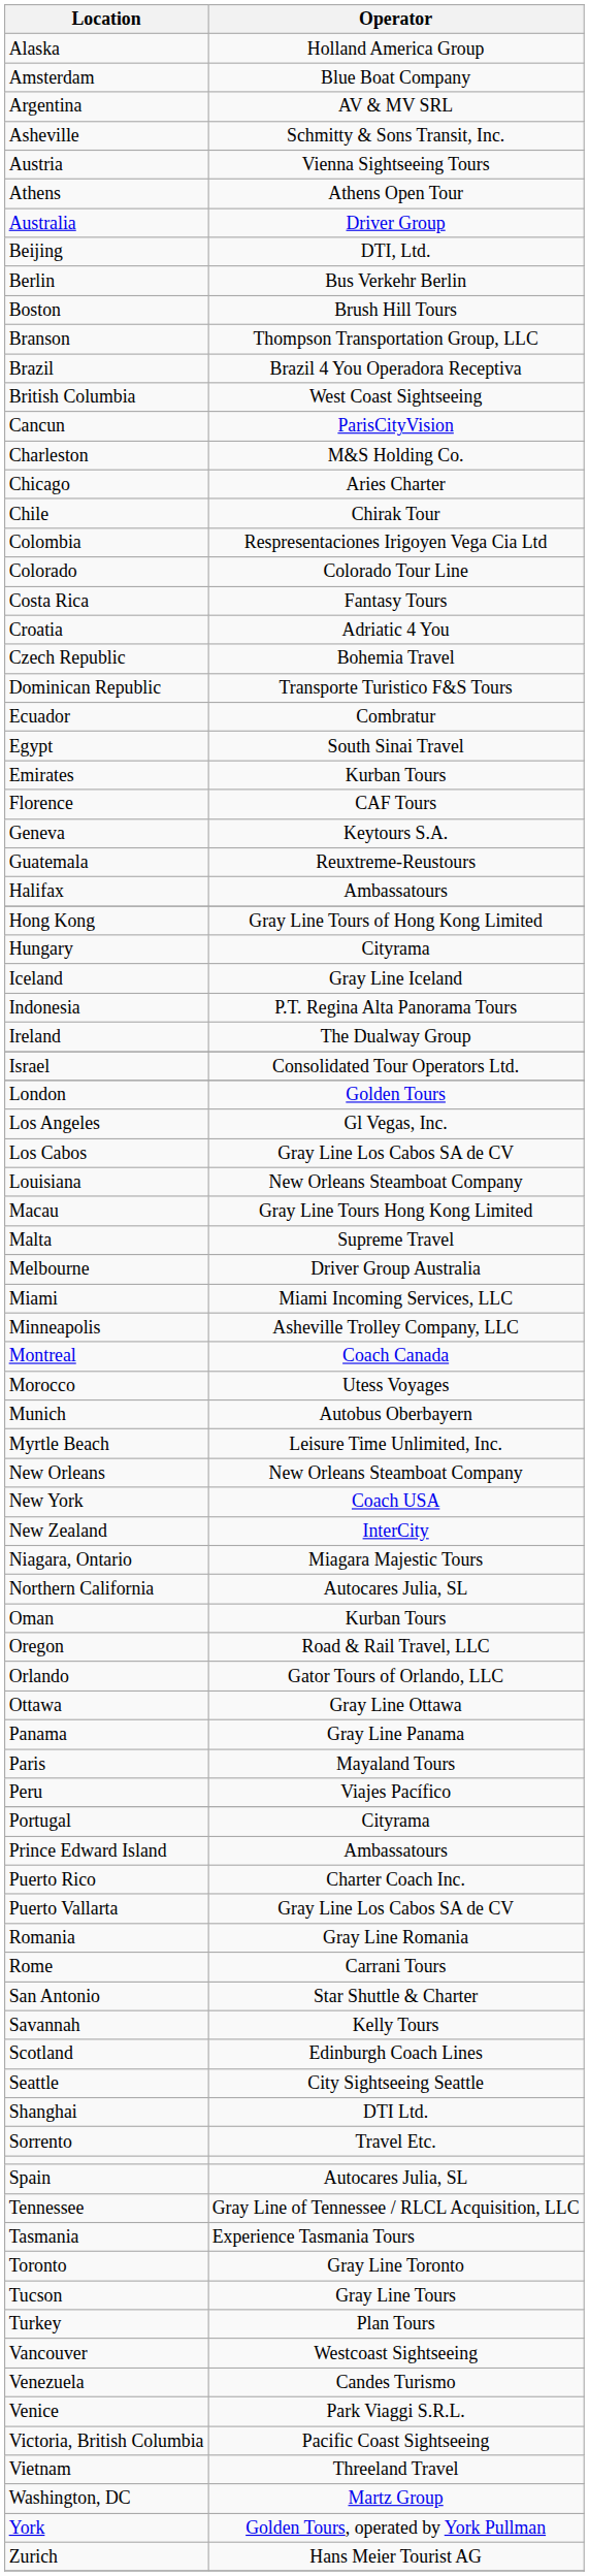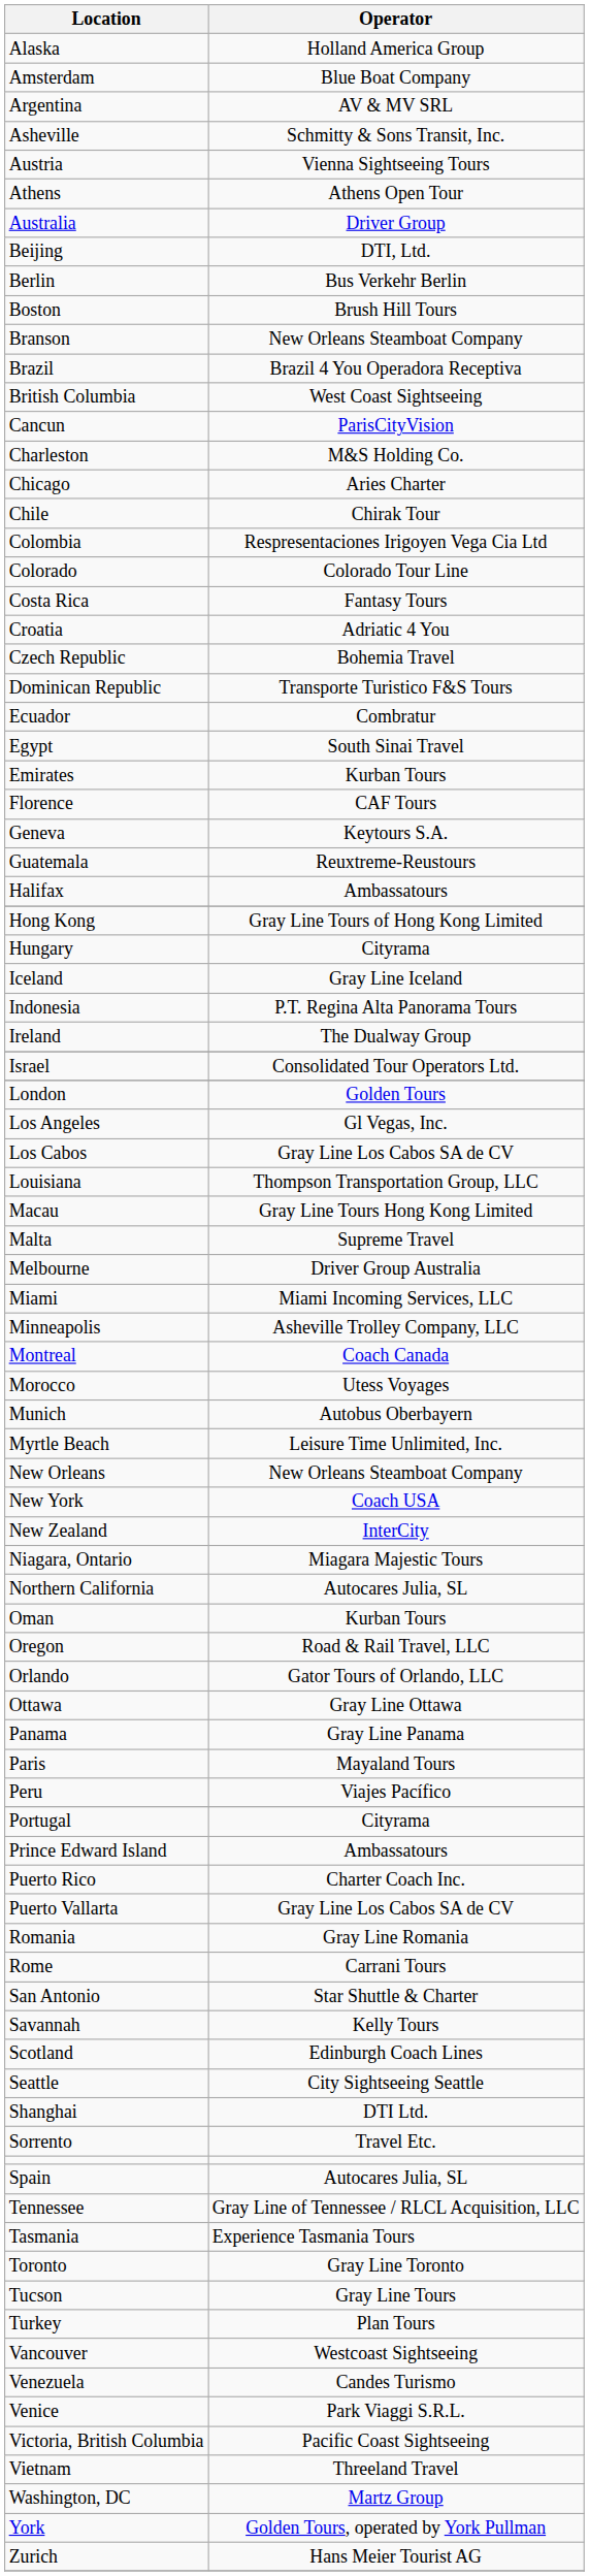row 12 | Operator: Thompson Transportation Group, LLC -> New Orleans Steamboat Company
row 41 | Operator: New Orleans Steamboat Company -> Thompson Transportation Group, LLC
